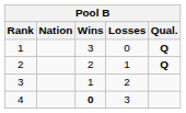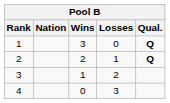4 | Wins: bold -> normal
